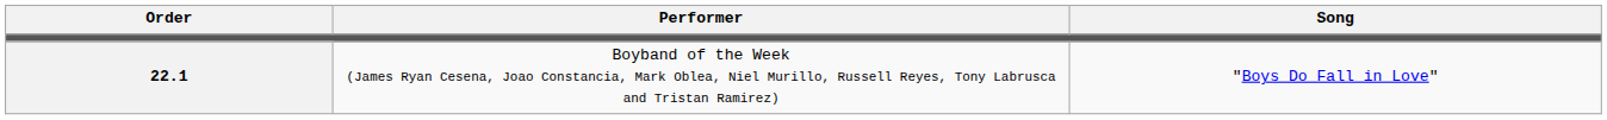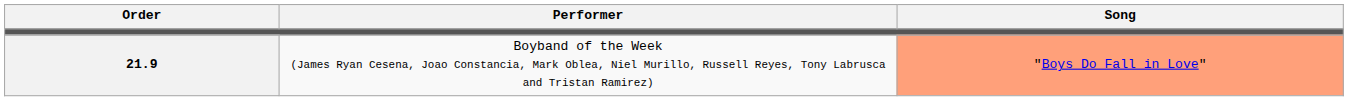row 3 | Order: 22.1 -> 21.9
row 3 | Song: no background -> lightsalmon background
